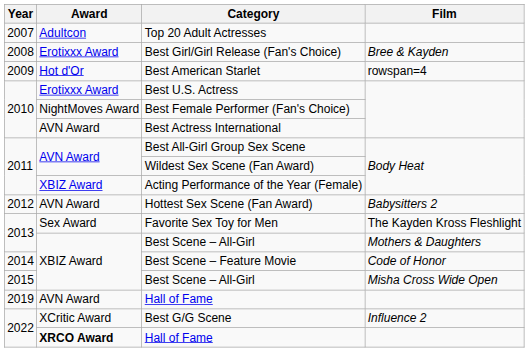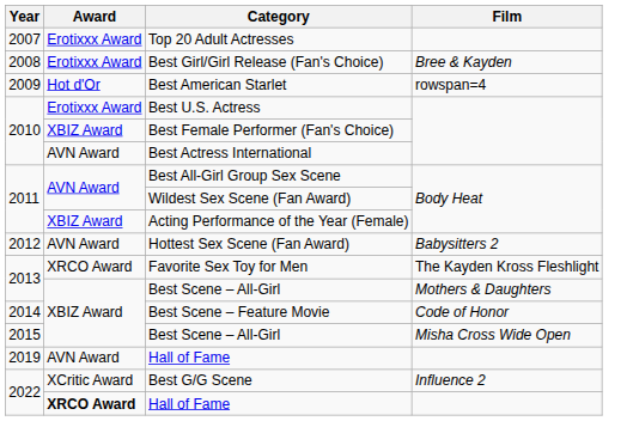Top 20 Adult Actresses | Award: Adultcon -> Erotixxx Award
Best Female Performer (Fan's Choice) | Award: NightMoves Award -> XBIZ Award
Favorite Sex Toy for Men | Award: Sex Award -> XRCO Award
